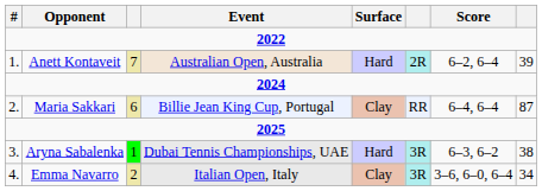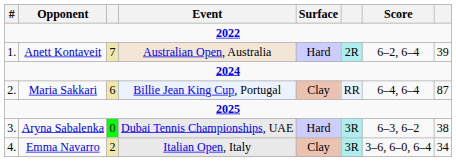Aryna Sabalenka | column 3: 1 -> 0
